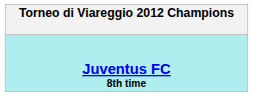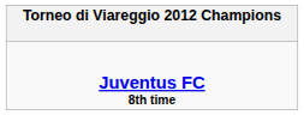row 2 | column 1: paleturquoise background -> no background
